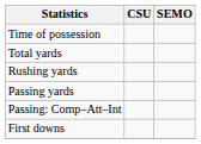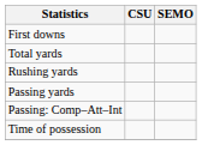rows swapped: First downs <-> Time of possession
